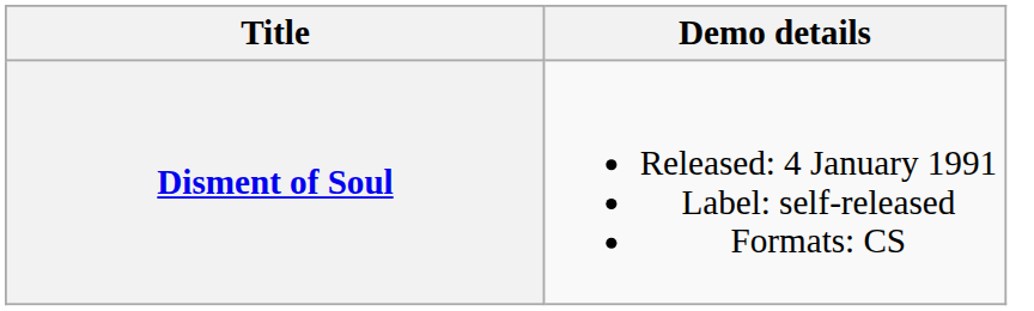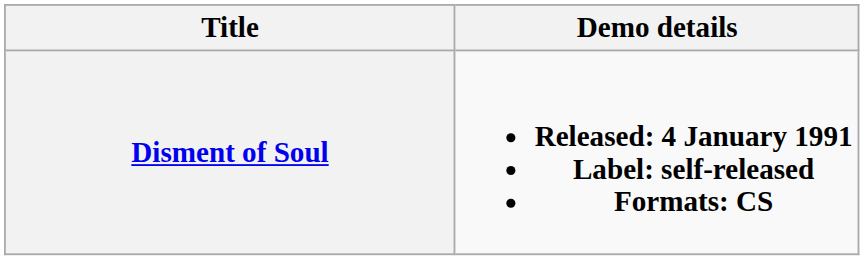Disment of Soul | Demo details: normal -> bold
